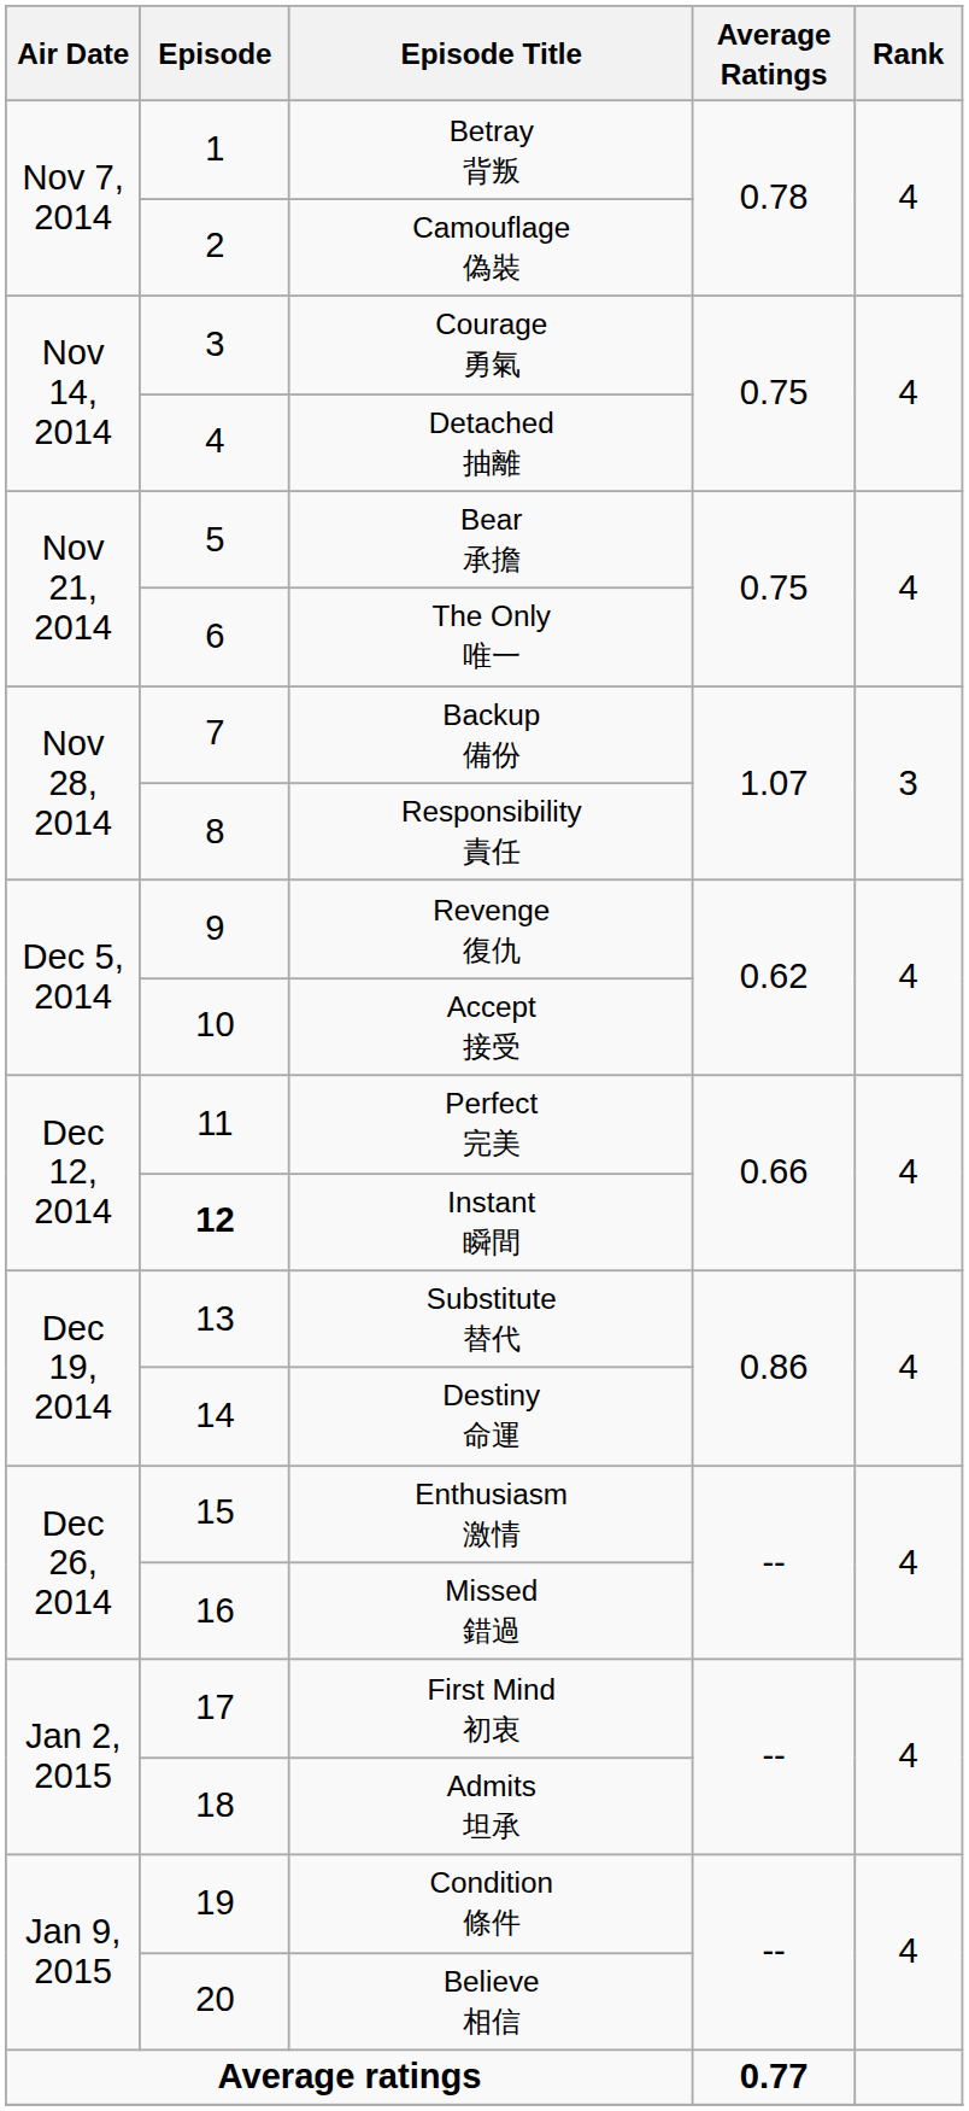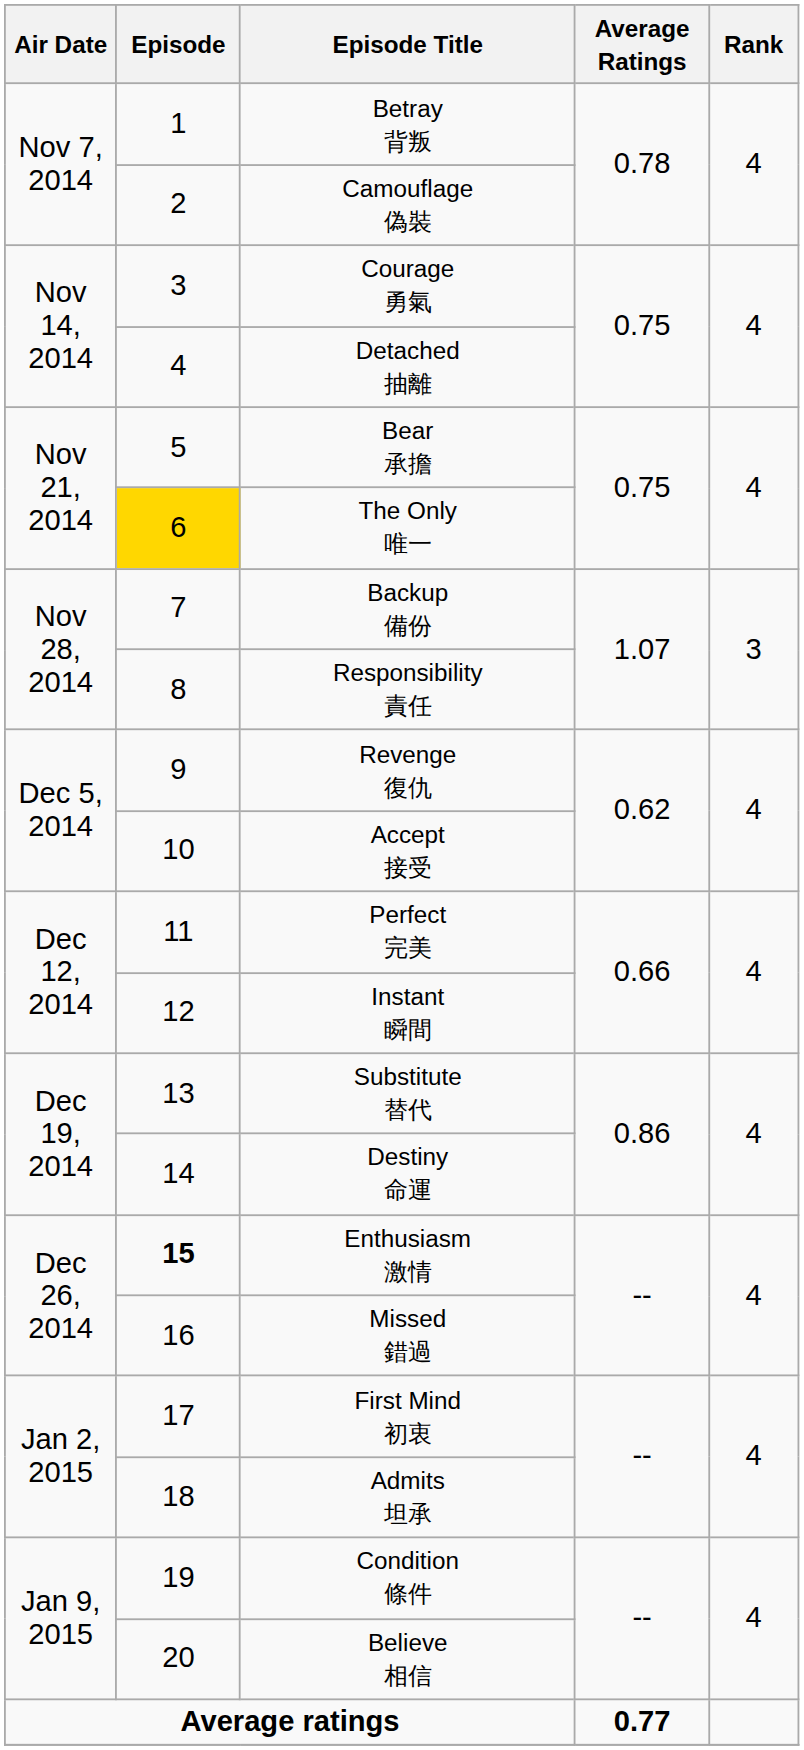The Only 唯一 | Episode: no background -> gold background
Instant 瞬間 | Episode: bold -> normal
Enthusiasm 激情 | Episode: normal -> bold
